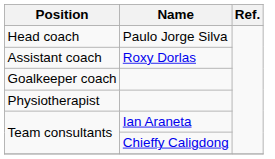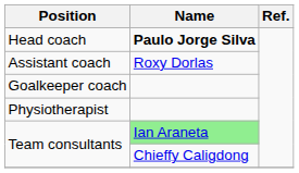Head coach | Name: normal -> bold
Team consultants / Ian Araneta | Name: no background -> lightgreen background
